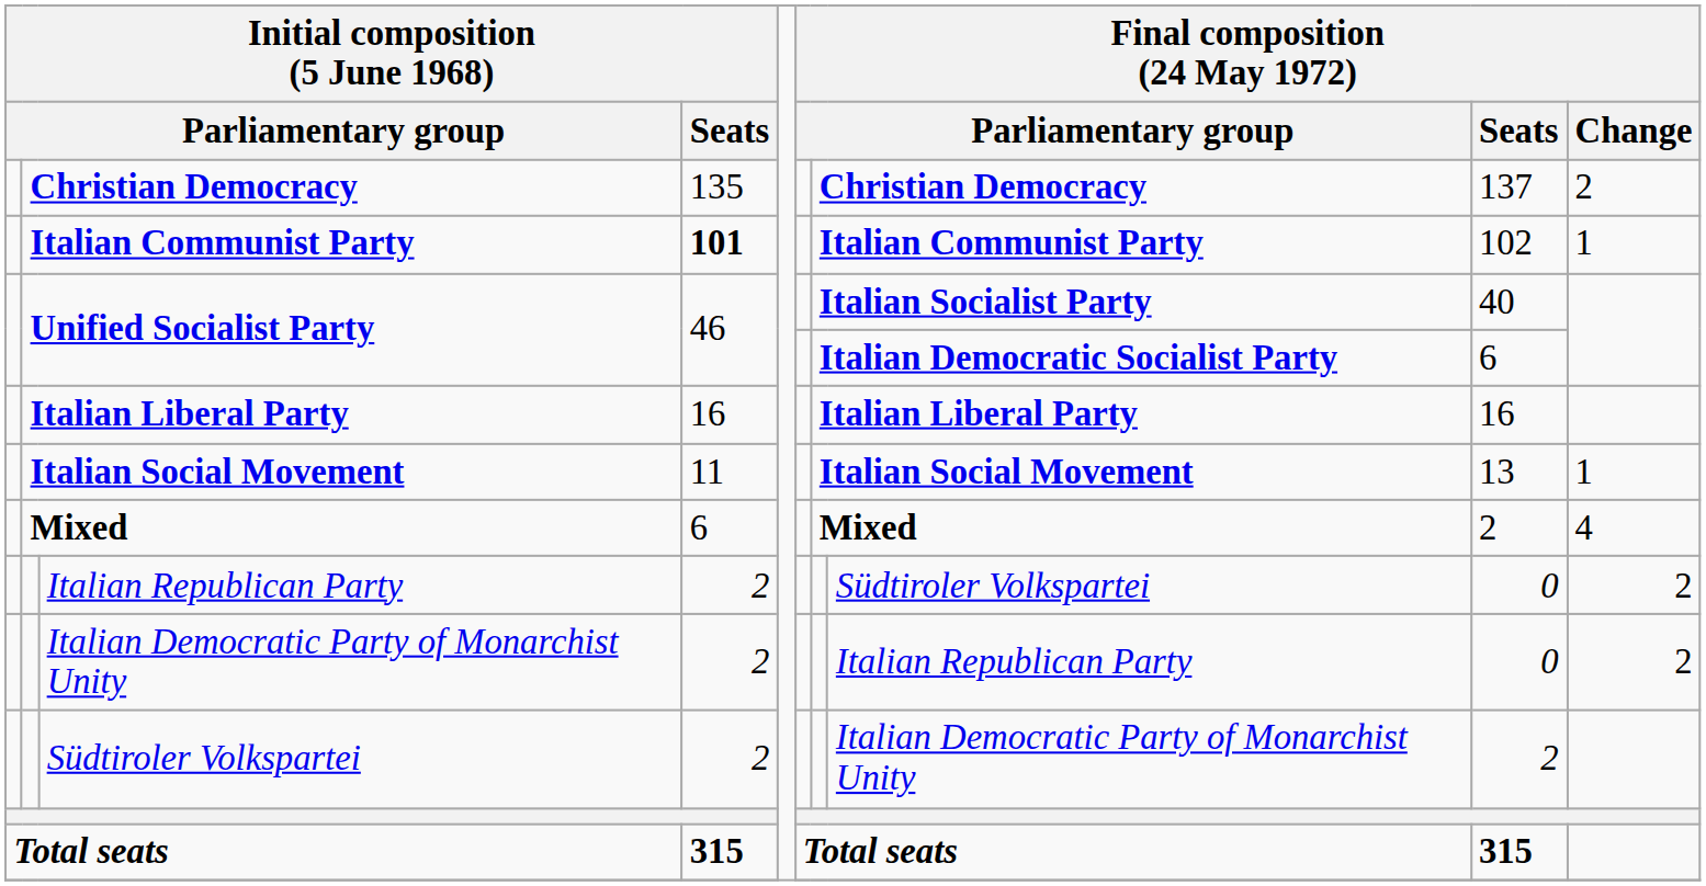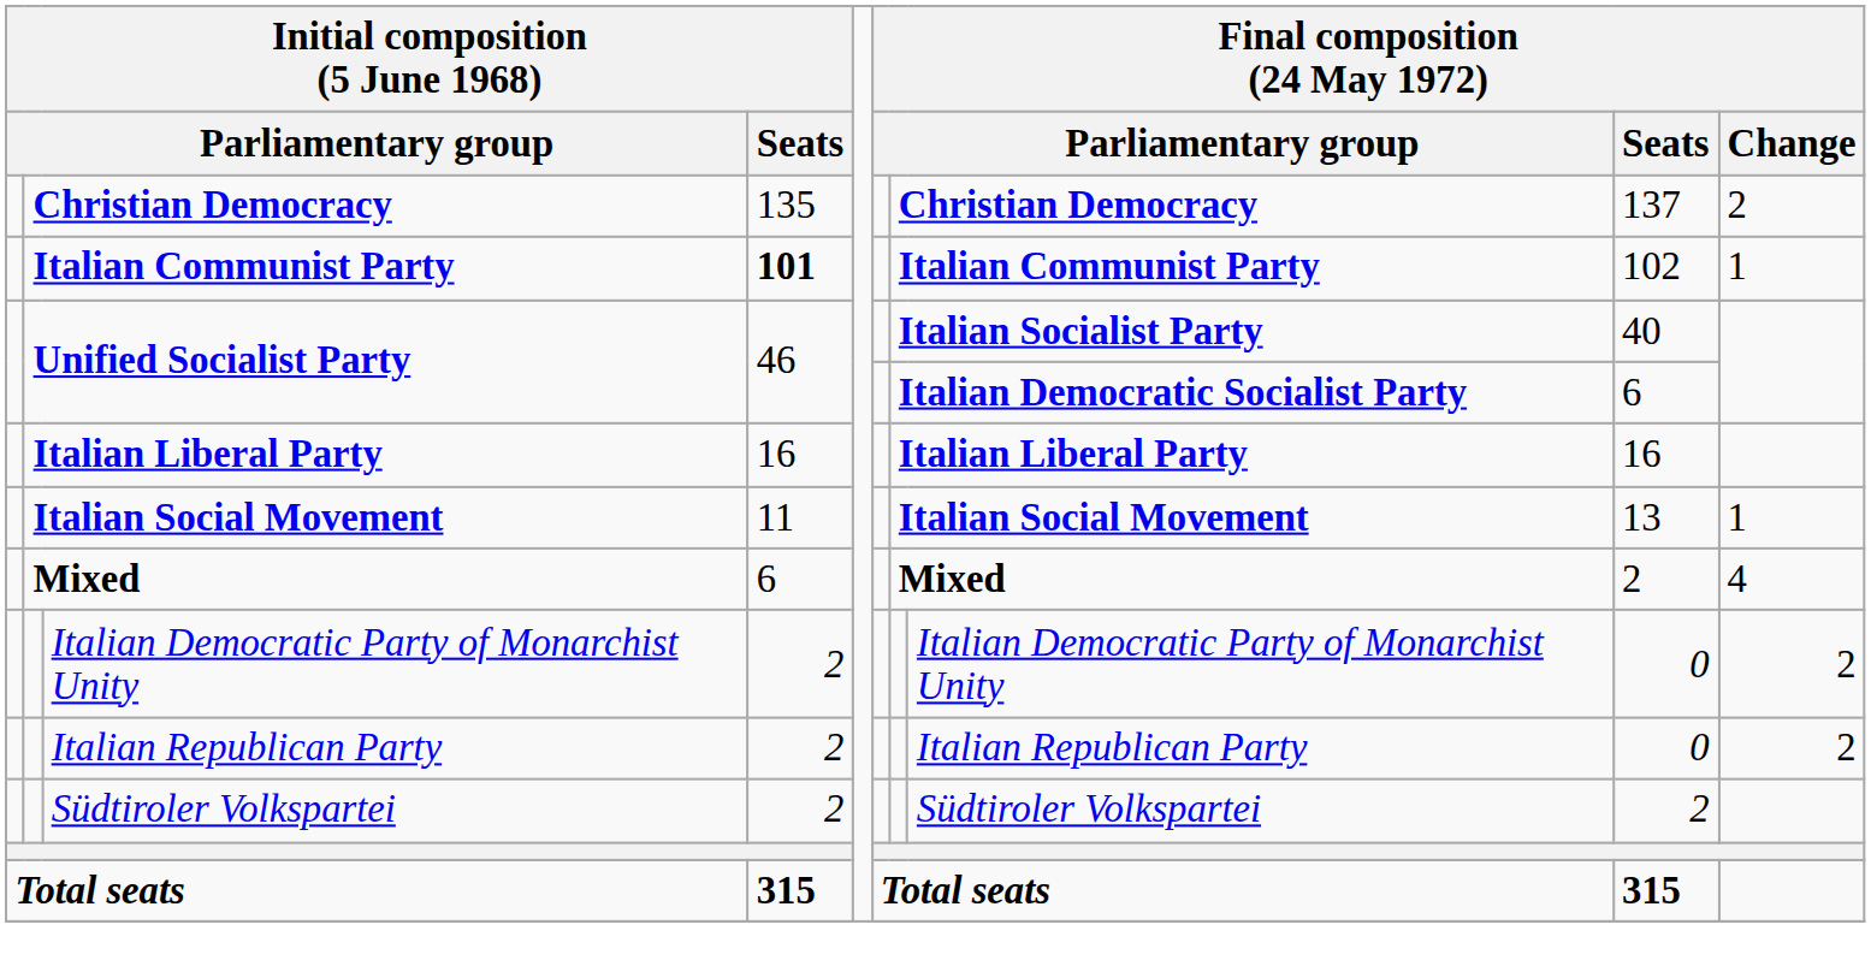row 10 | column 3: Italian Republican Party -> Italian Democratic Party of Monarchist Unity
row 10 | column 8: Südtiroler Volkspartei -> Italian Democratic Party of Monarchist Unity
row 11 | column 3: Italian Democratic Party of Monarchist Unity -> Italian Republican Party
row 12 | column 8: Italian Democratic Party of Monarchist Unity -> Südtiroler Volkspartei
